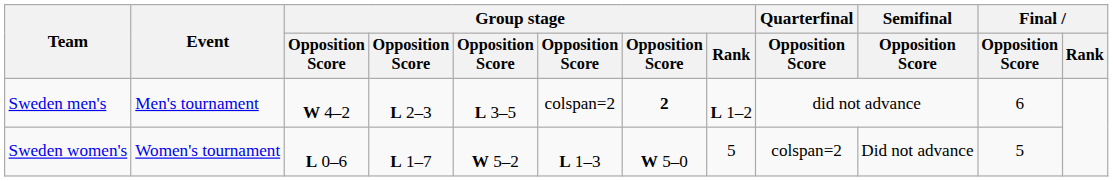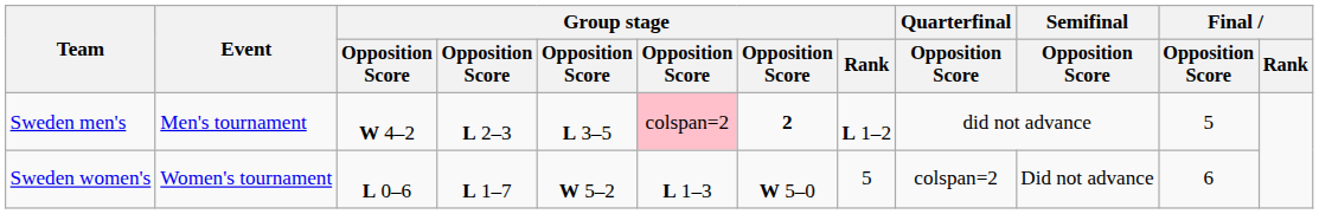Sweden men's | column 6: no background -> pink background
Sweden men's | Final / Opposition Score: 6 -> 5
Sweden women's | Final / Opposition Score: 5 -> 6
